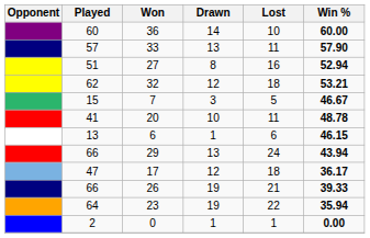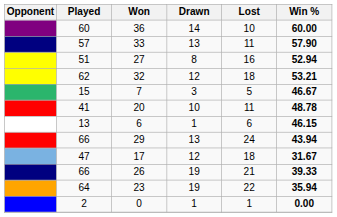17 | Win %: 36.17 -> 31.67
